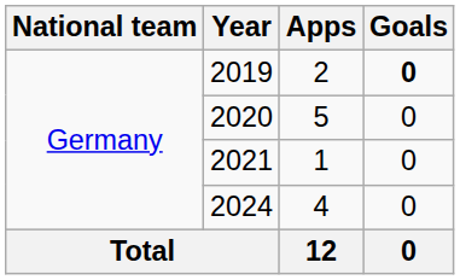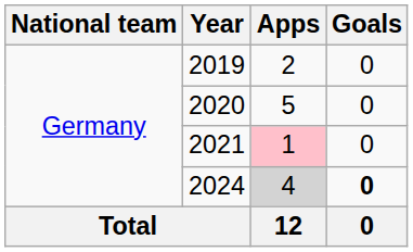2019 | Goals: bold -> normal
2021 | Apps: no background -> pink background
2024 | Apps: no background -> lightgrey background
2024 | Goals: normal -> bold
